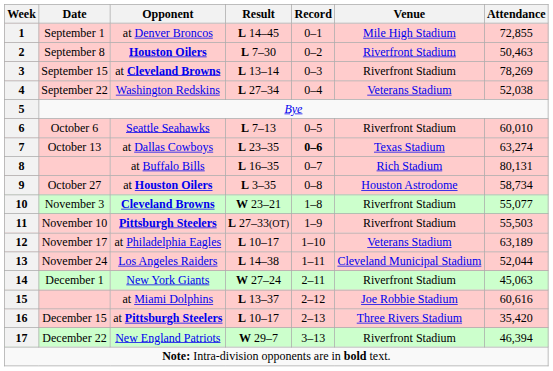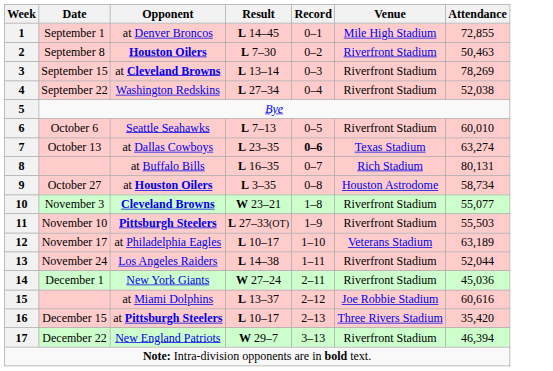4 | Venue: Veterans Stadium -> Riverfront Stadium
13 | Venue: Cleveland Municipal Stadium -> Riverfront Stadium
14 | Attendance: 45,063 -> 45,036
